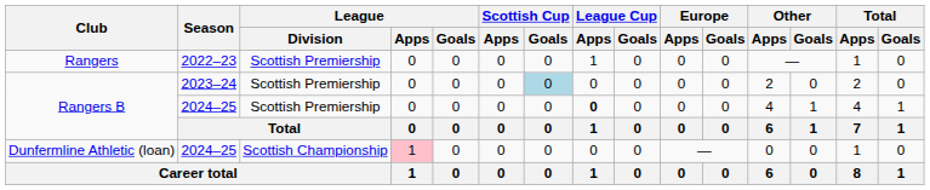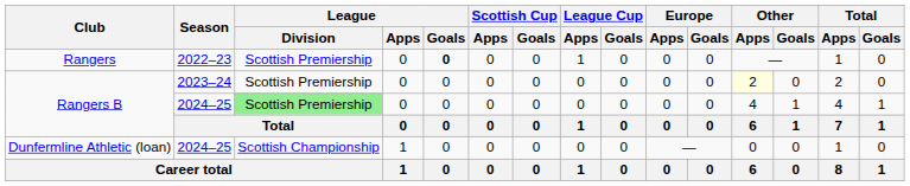Rangers | League / Goals: normal -> bold
Rangers B / 2023–24 | Scottish Cup / Goals: lightblue background -> no background
Rangers B / 2023–24 | Other / Apps: no background -> lightyellow background
Rangers B / 2024–25 | League / Division: no background -> lightgreen background
Rangers B / 2024–25 | League Cup / Apps: bold -> normal
Dunfermline Athletic (loan) | League / Apps: pink background -> no background
